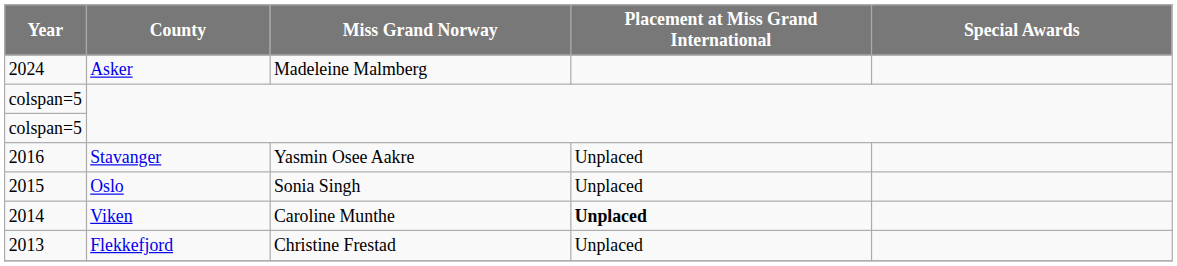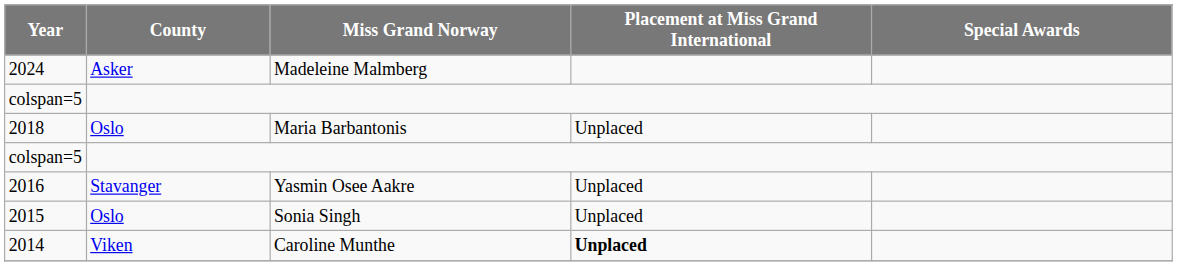+ row: 2018 | Oslo | Maria Barbantonis | Unplaced
- row: 2013 | Flekkefjord | Christine Frestad | Unplaced
